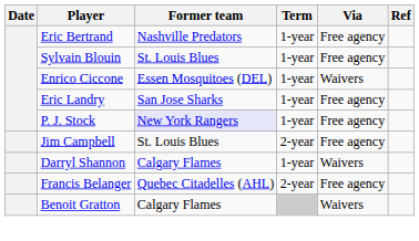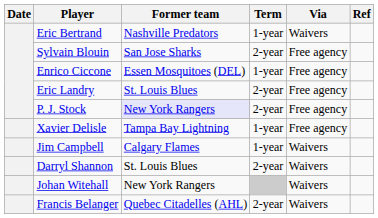Eric Bertrand | Via: Free agency -> Waivers
Sylvain Blouin | Former team: St. Louis Blues -> San Jose Sharks
Sylvain Blouin | Term: 1-year -> 2-year
Enrico Ciccone | Via: Waivers -> Free agency
Eric Landry | Former team: San Jose Sharks -> St. Louis Blues
Eric Landry | Term: 1-year -> 2-year
P. J. Stock | Term: 1-year -> 2-year
+ row: Xavier Delisle | Tampa Bay Lightning | 1-year | Free agency
Jim Campbell | Former team: St. Louis Blues -> Calgary Flames
Jim Campbell | Term: 2-year -> 1-year
Jim Campbell | Via: Free agency -> Waivers
Darryl Shannon | Former team: Calgary Flames -> St. Louis Blues
Darryl Shannon | Term: 1-year -> 2-year
+ row: Johan Witehall | New York Rangers | Waivers
Francis Belanger | Via: Free agency -> Waivers
- row: Benoit Gratton | Calgary Flames | Waivers
